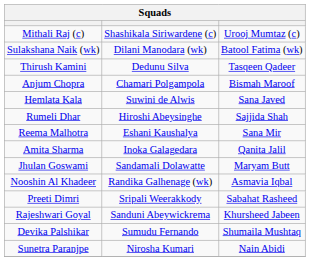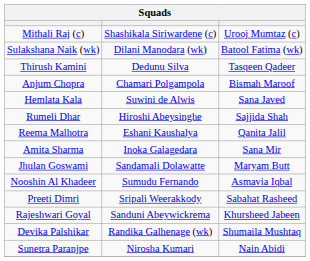Reema Malhotra | column 3: Sana Mir -> Qanita Jalil
Amita Sharma | column 3: Qanita Jalil -> Sana Mir
Nooshin Al Khadeer | column 2: Randika Galhenage (wk) -> Sumudu Fernando
Devika Palshikar | column 2: Sumudu Fernando -> Randika Galhenage (wk)
